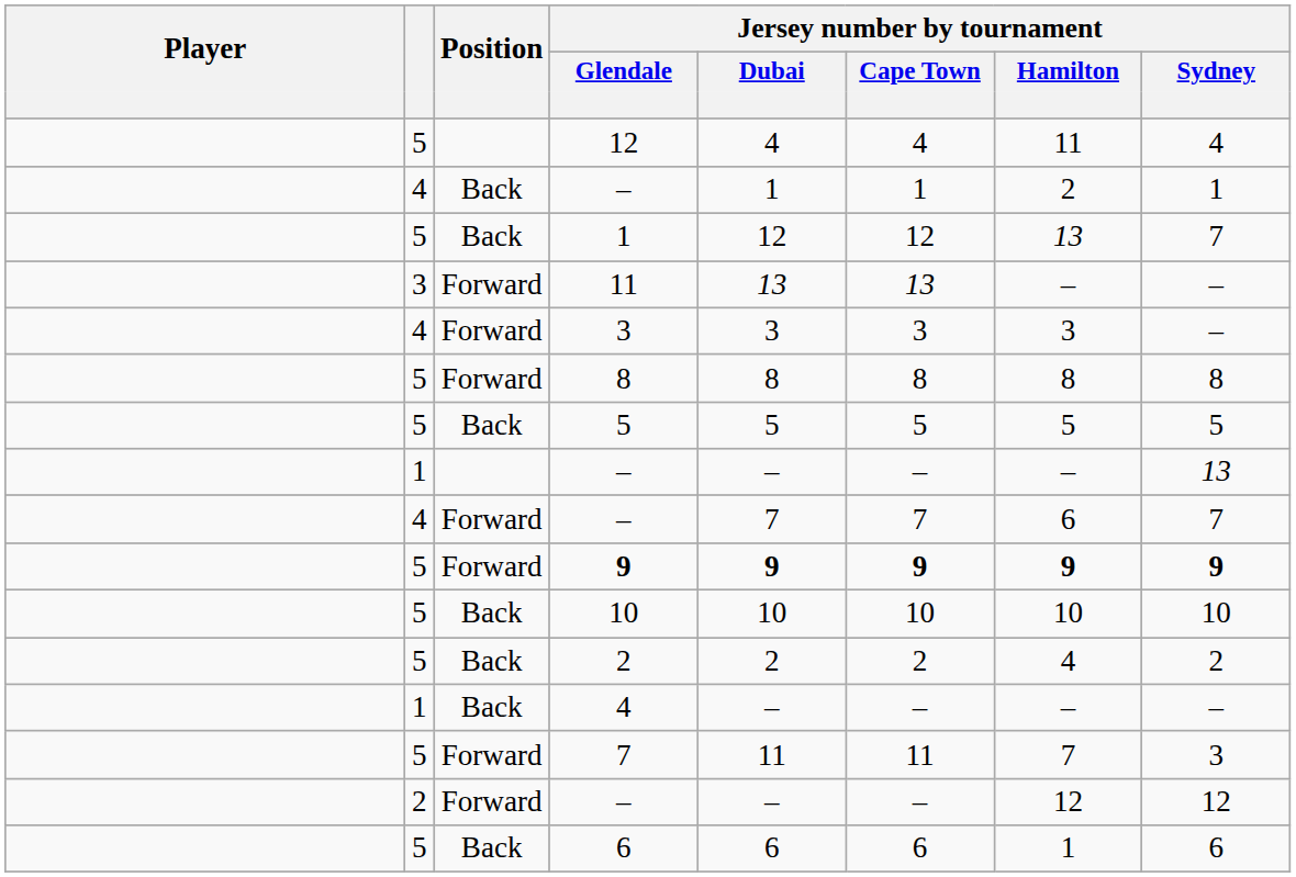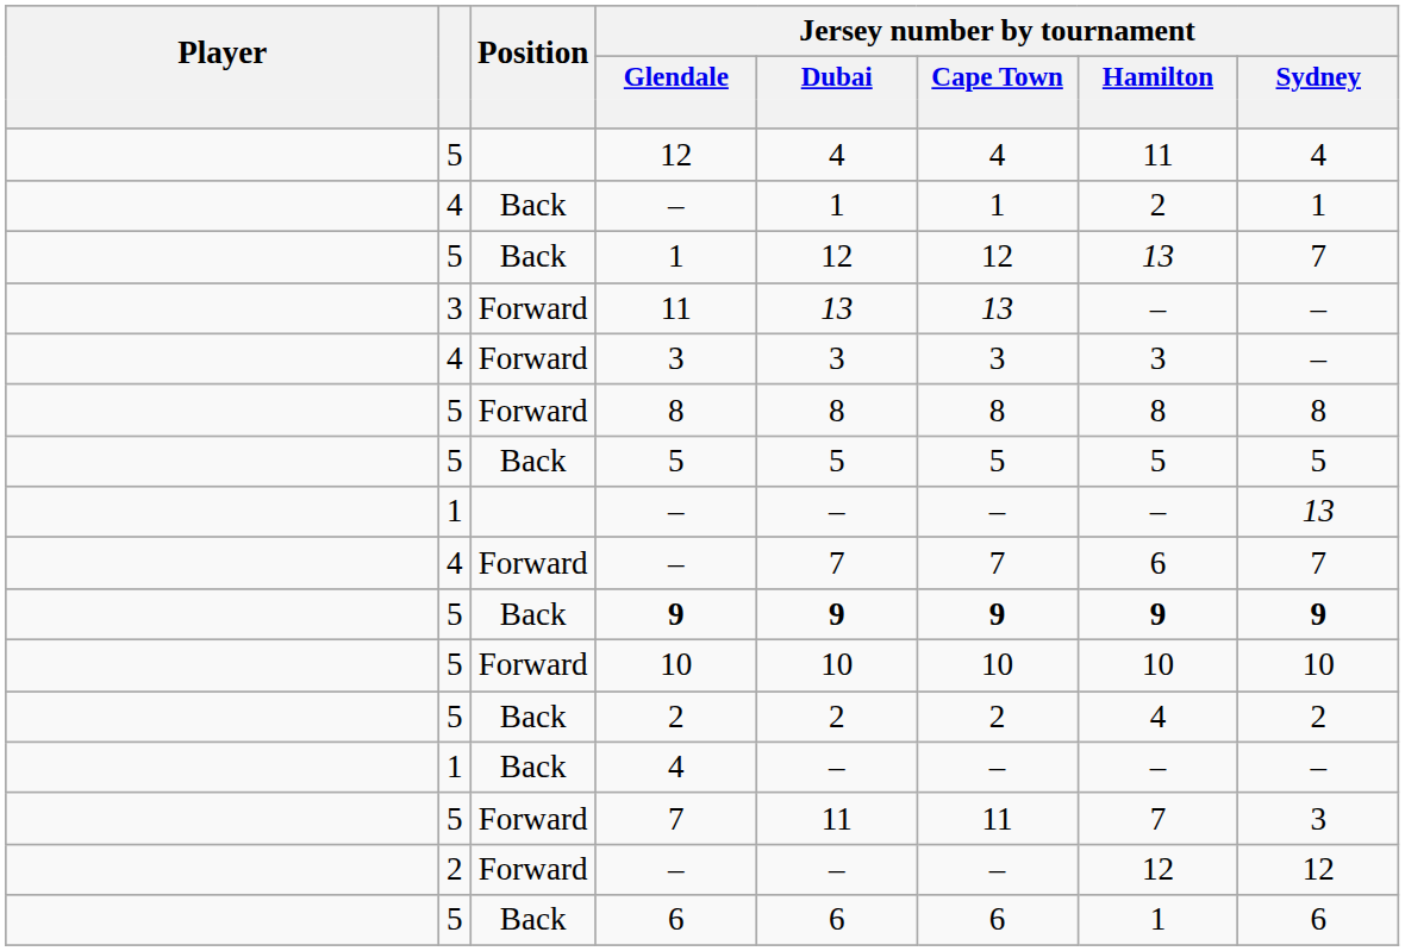row 13 | Position: Forward -> Back
row 14 | Position: Back -> Forward
